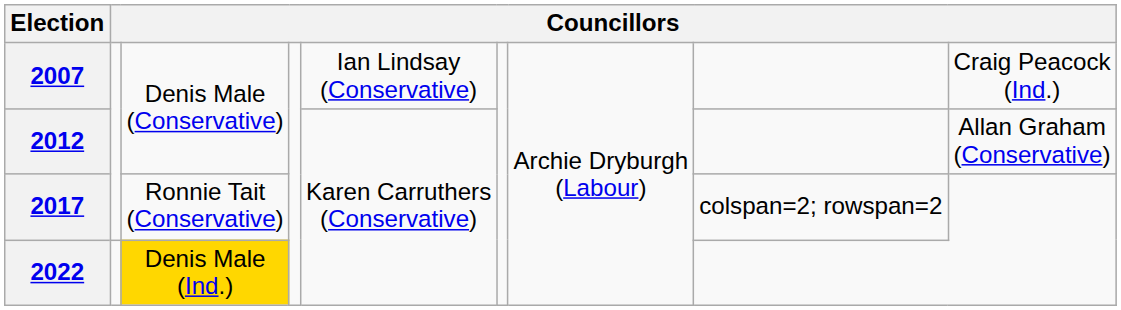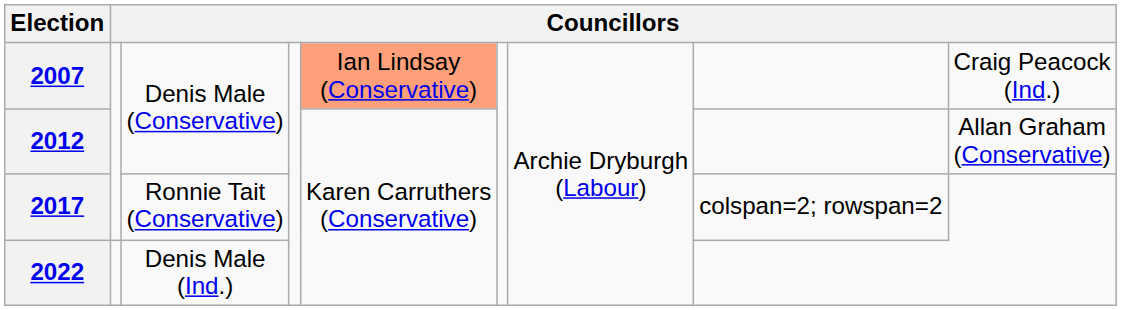2007 | column 5: no background -> lightsalmon background
2022 | column 3: gold background -> no background
